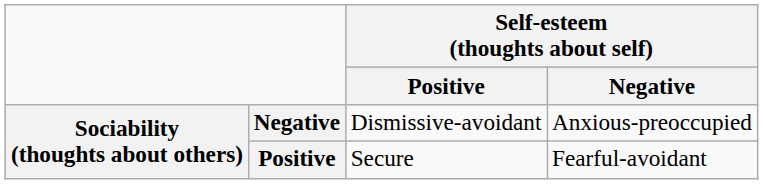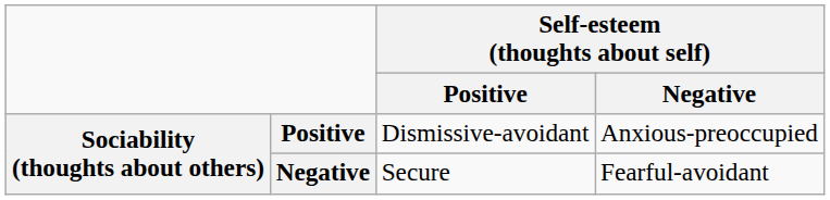row 3 | column 2: Negative -> Positive
row 4 | column 2: Positive -> Negative
